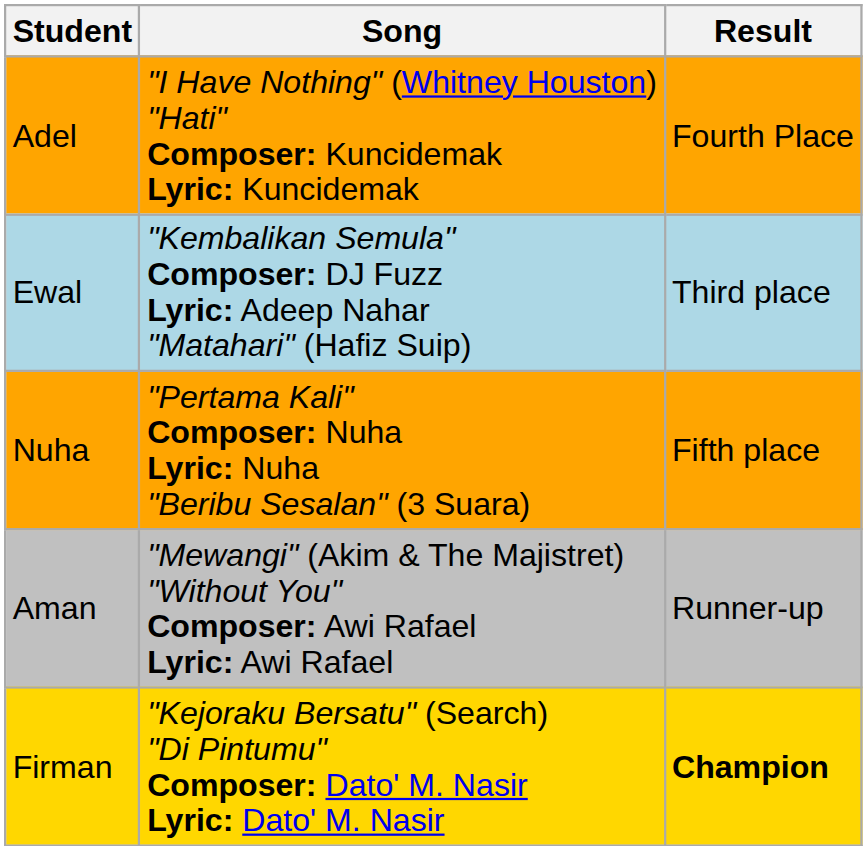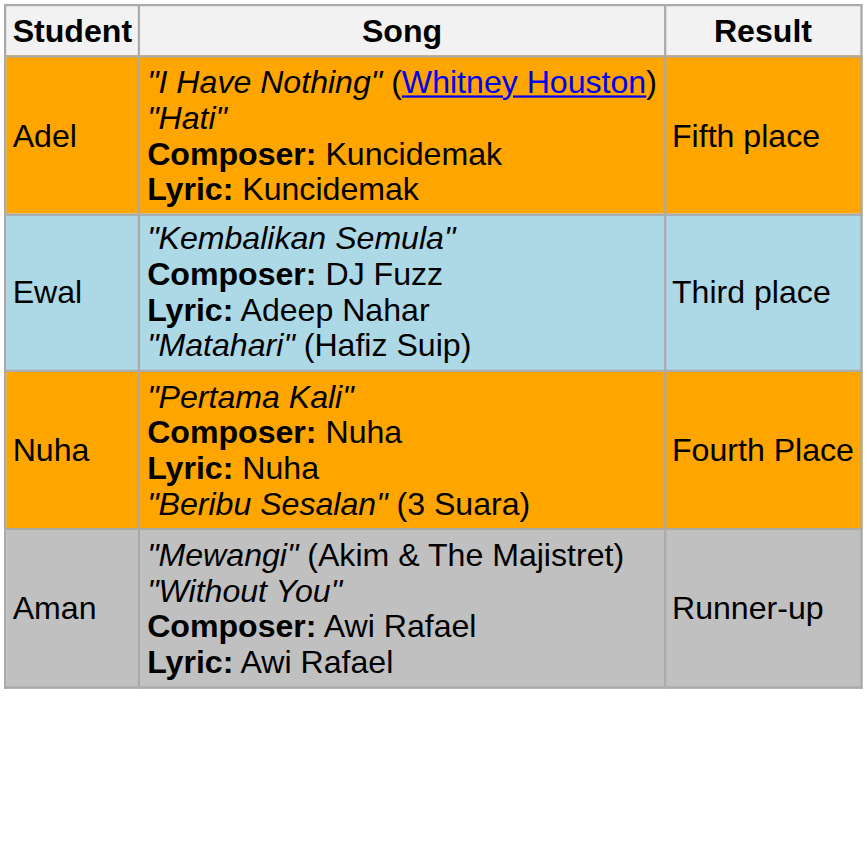Adel | Result: Fourth Place -> Fifth place
Nuha | Result: Fifth place -> Fourth Place
- row: Firman | "Kejoraku Bersatu" (Search) "Di Pintumu" Composer: Dato' M. Nasir Lyric: Dato' M. Nasir | Champion
